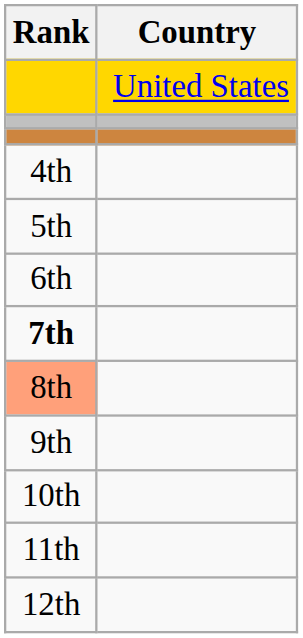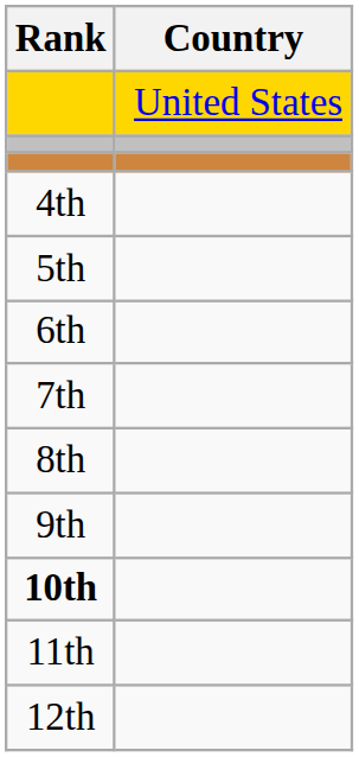row 8 | Rank: bold -> normal
row 9 | Rank: lightsalmon background -> no background
row 11 | Rank: normal -> bold
